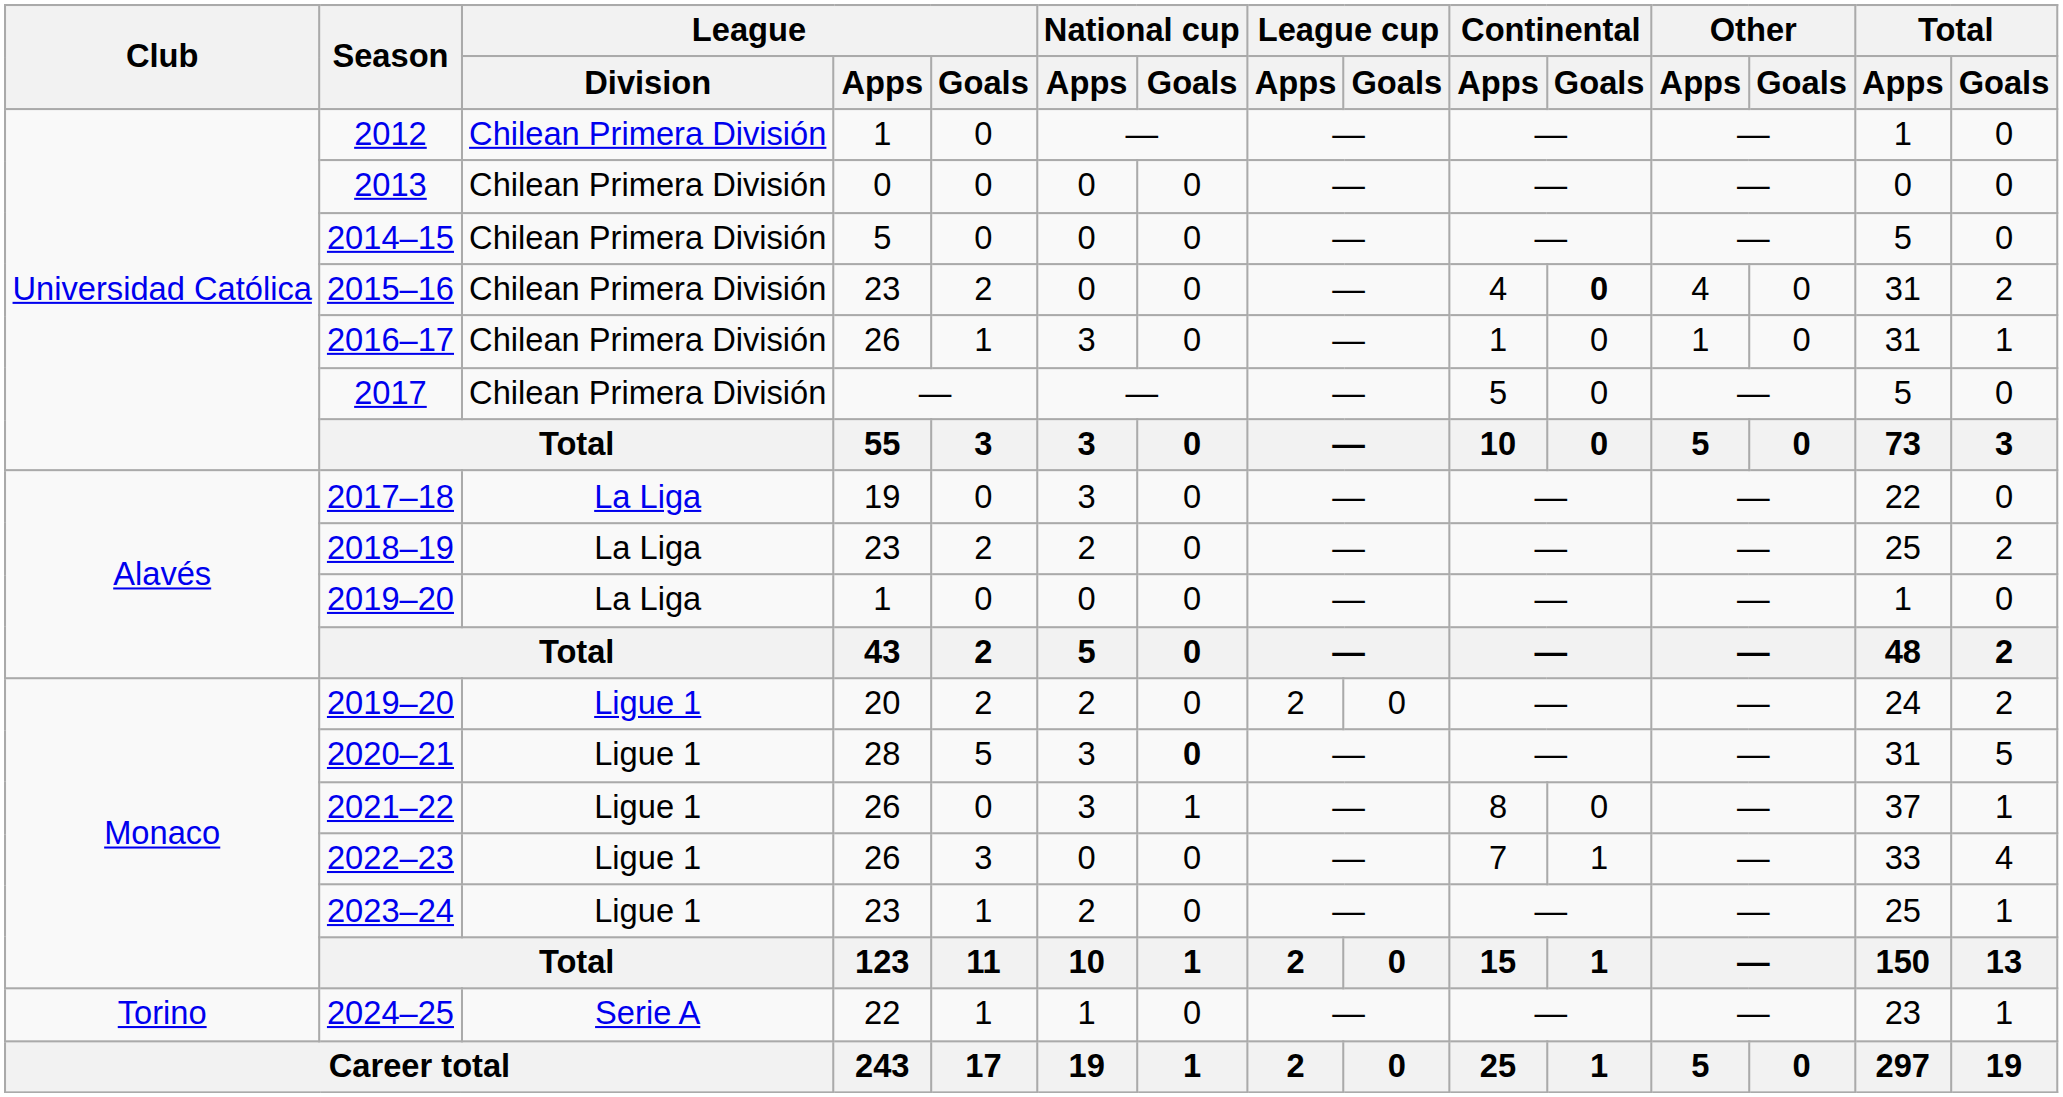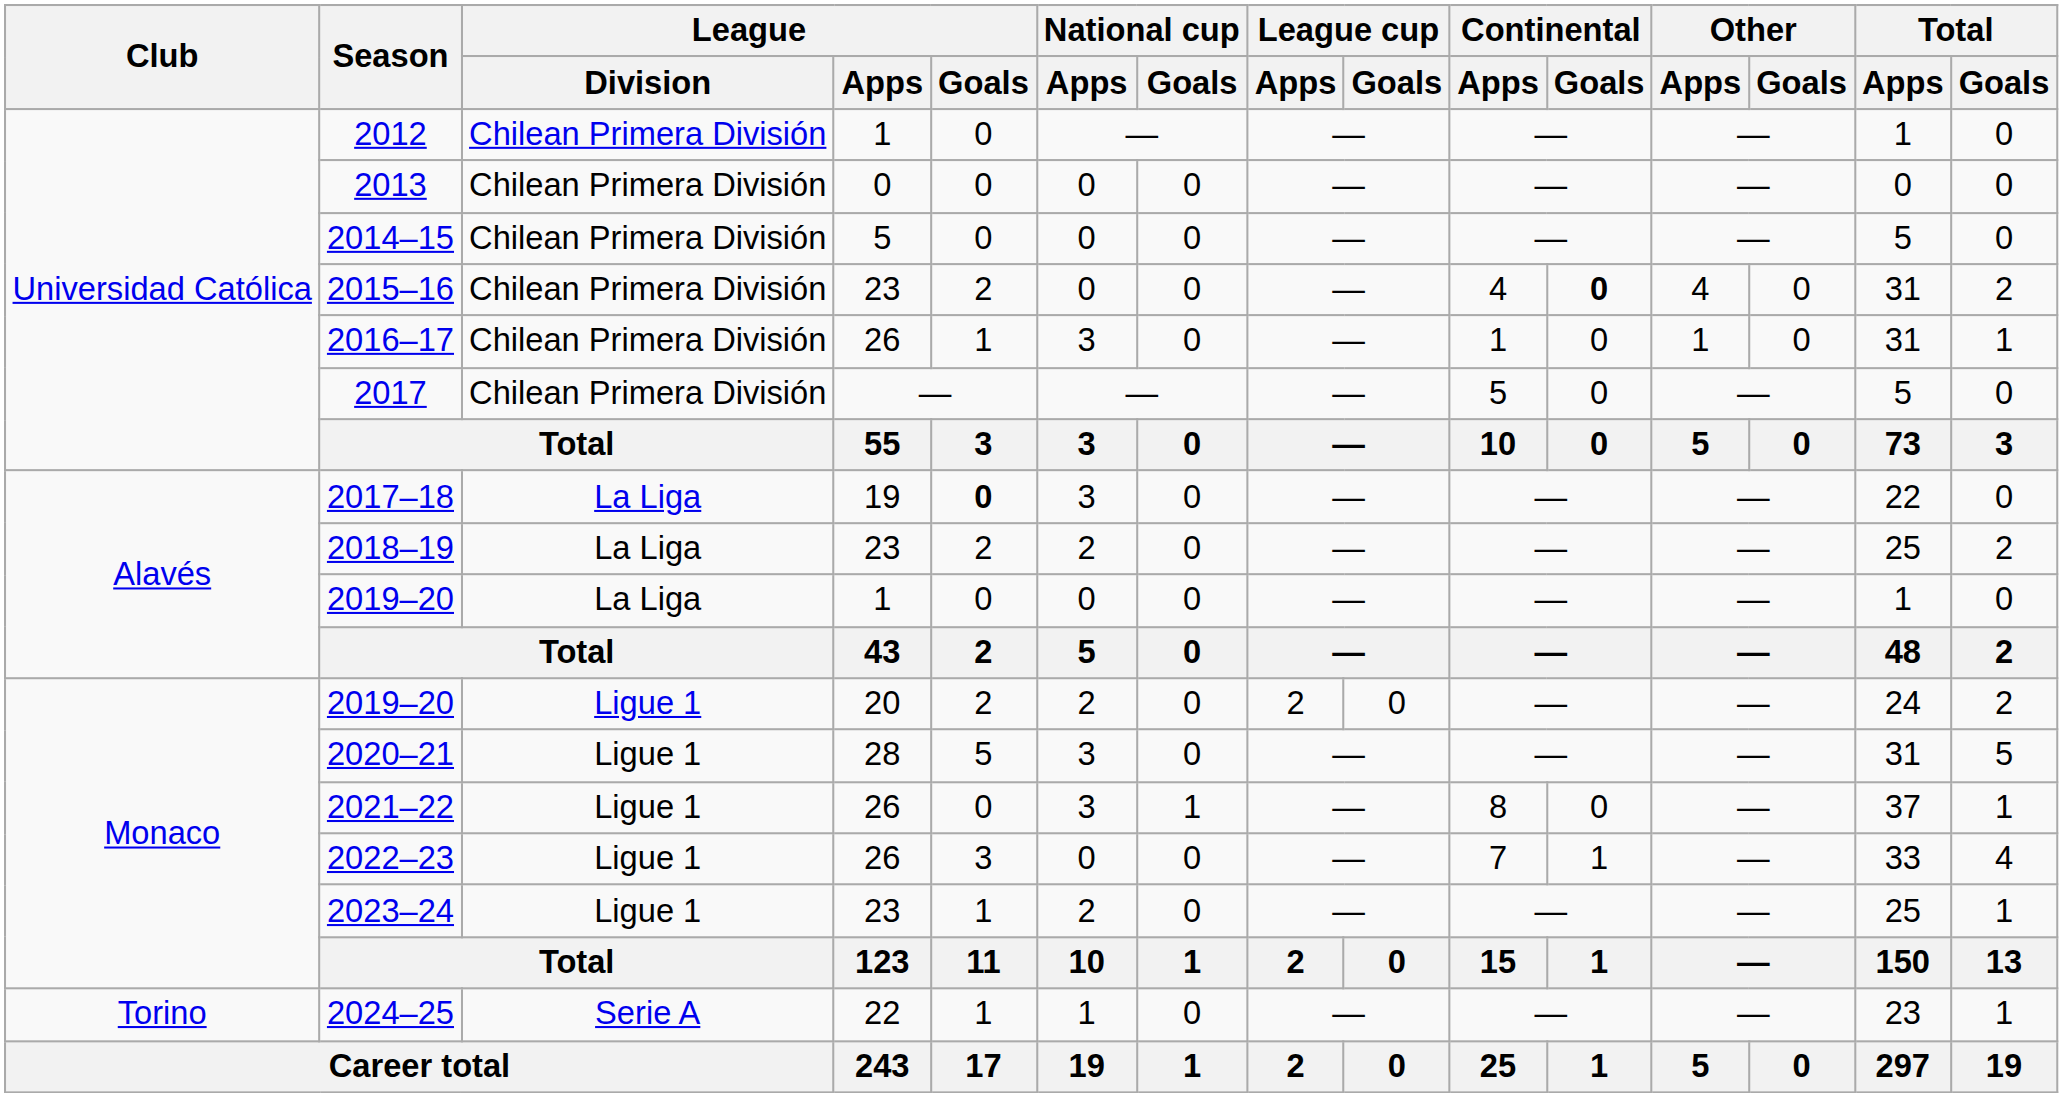2017–18 | League / Goals: normal -> bold
2020–21 | National cup / Goals: bold -> normal
